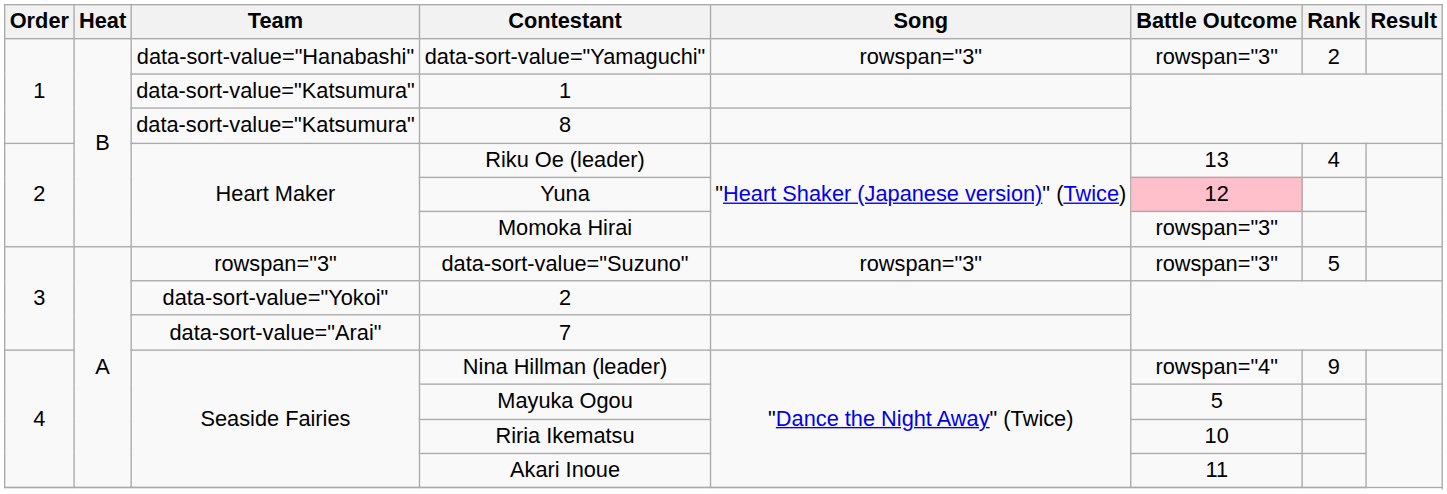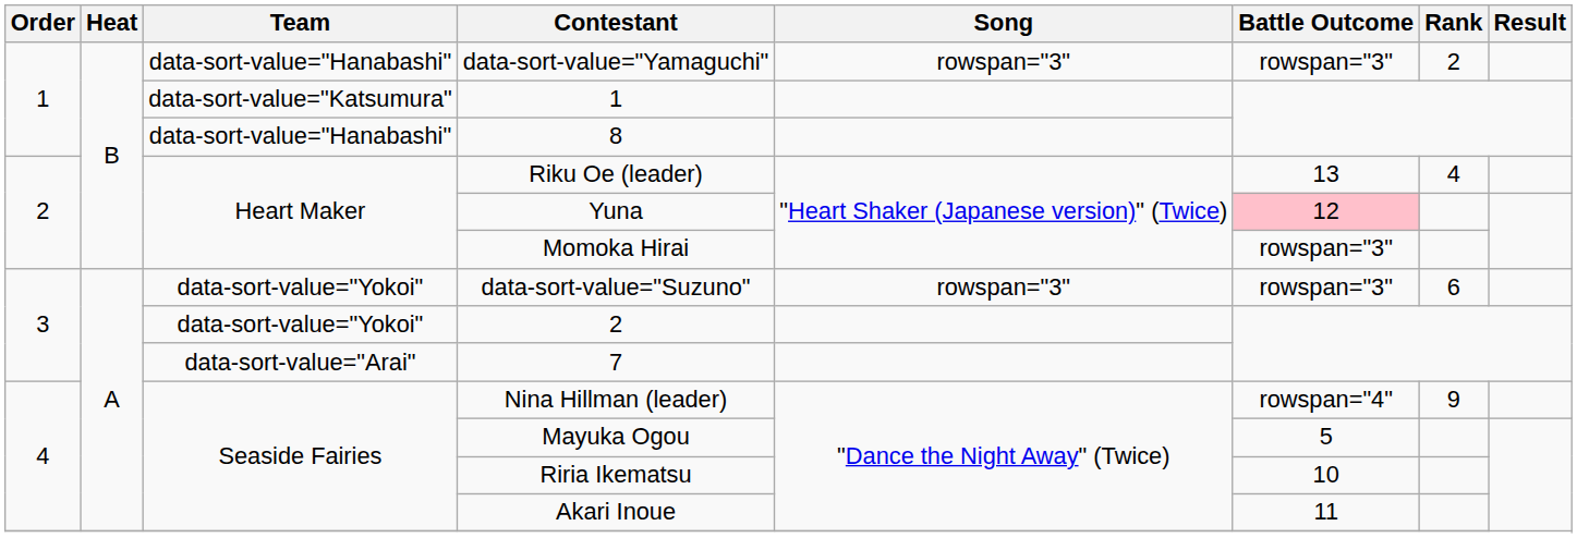8 | Team: data-sort-value="Katsumura" -> data-sort-value="Hanabashi"
data-sort-value="Suzuno" | Team: rowspan="3" -> data-sort-value="Yokoi"
data-sort-value="Suzuno" | Rank: 5 -> 6
